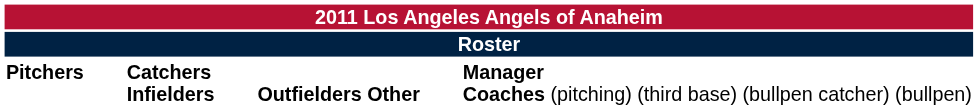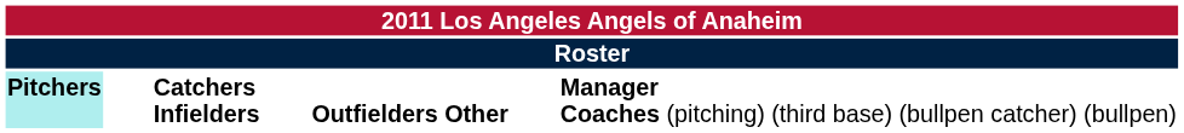Pitchers | column 1: no background -> paleturquoise background
